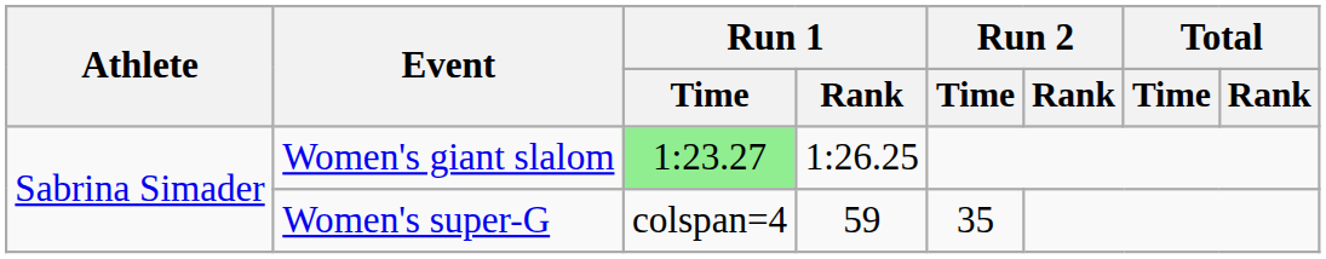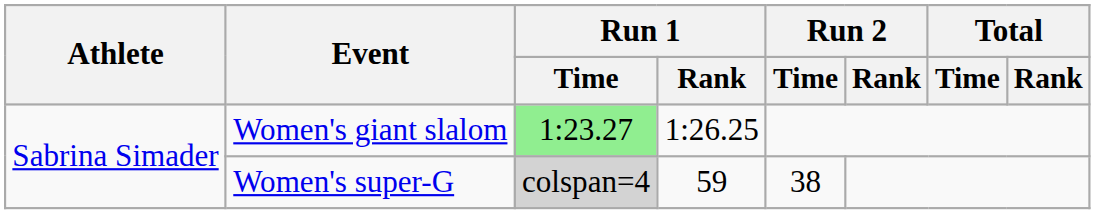Women's super-G | Run 1 / Time: no background -> lightgrey background
Women's super-G | Run 2 / Time: 35 -> 38
